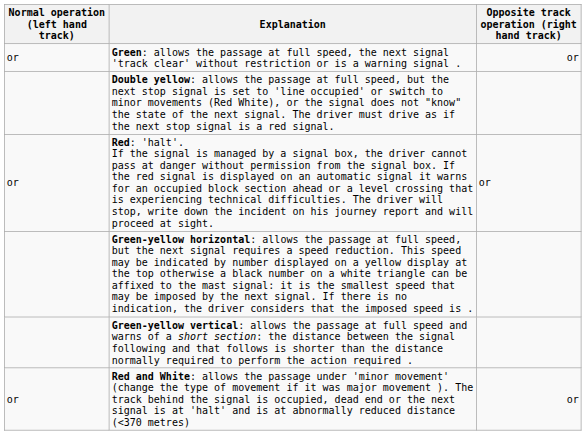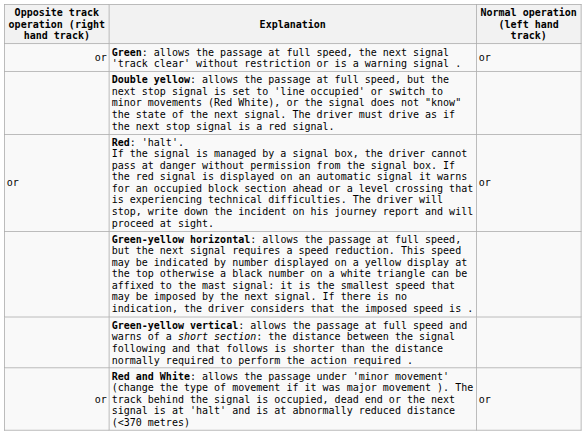columns swapped: Normal operation (left hand track) <-> Opposite track operation (right hand track)
